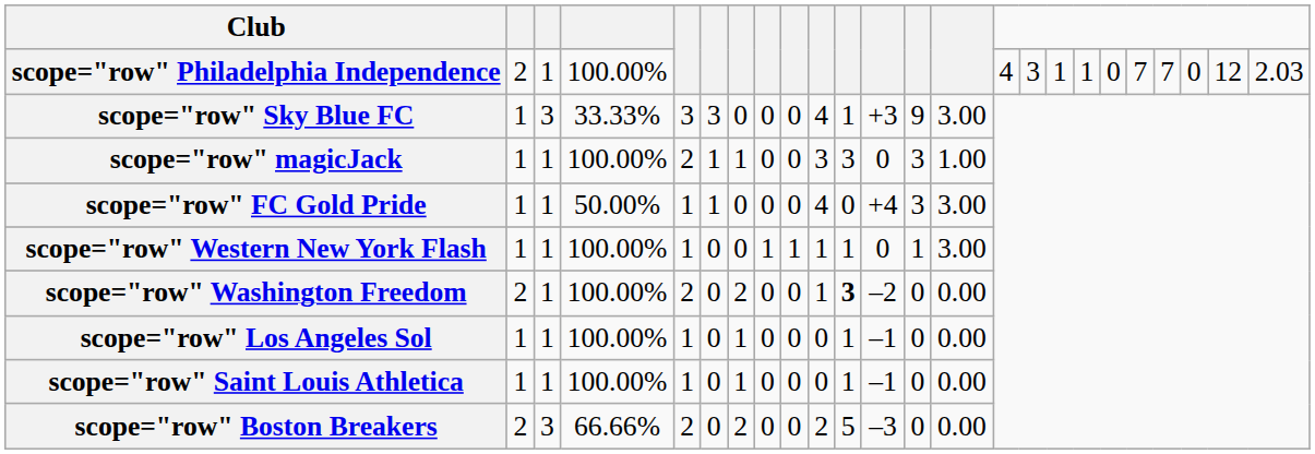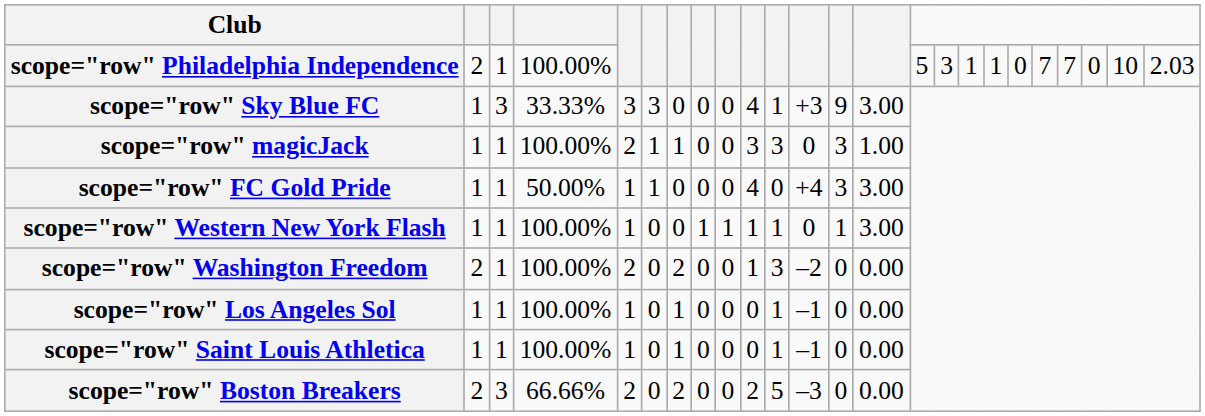scope="row" Philadelphia Independence | column 15: 4 -> 5
scope="row" Philadelphia Independence | column 23: 12 -> 10
scope="row" Washington Freedom | column 11: bold -> normal
